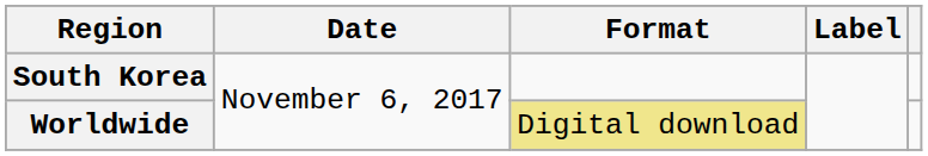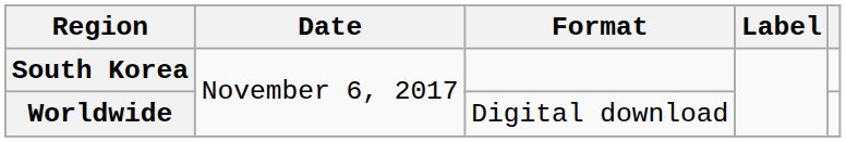Worldwide | Format: khaki background -> no background
